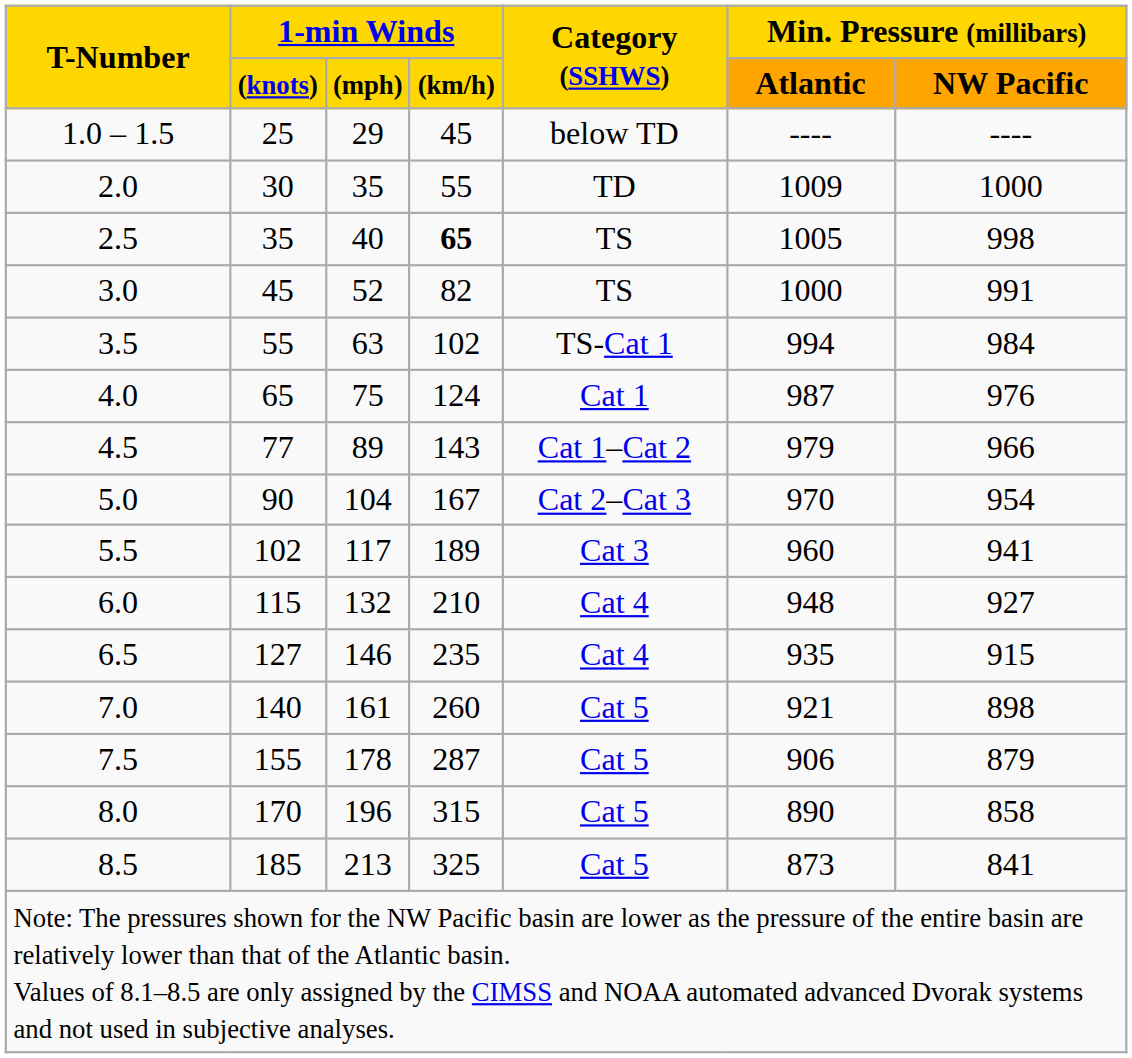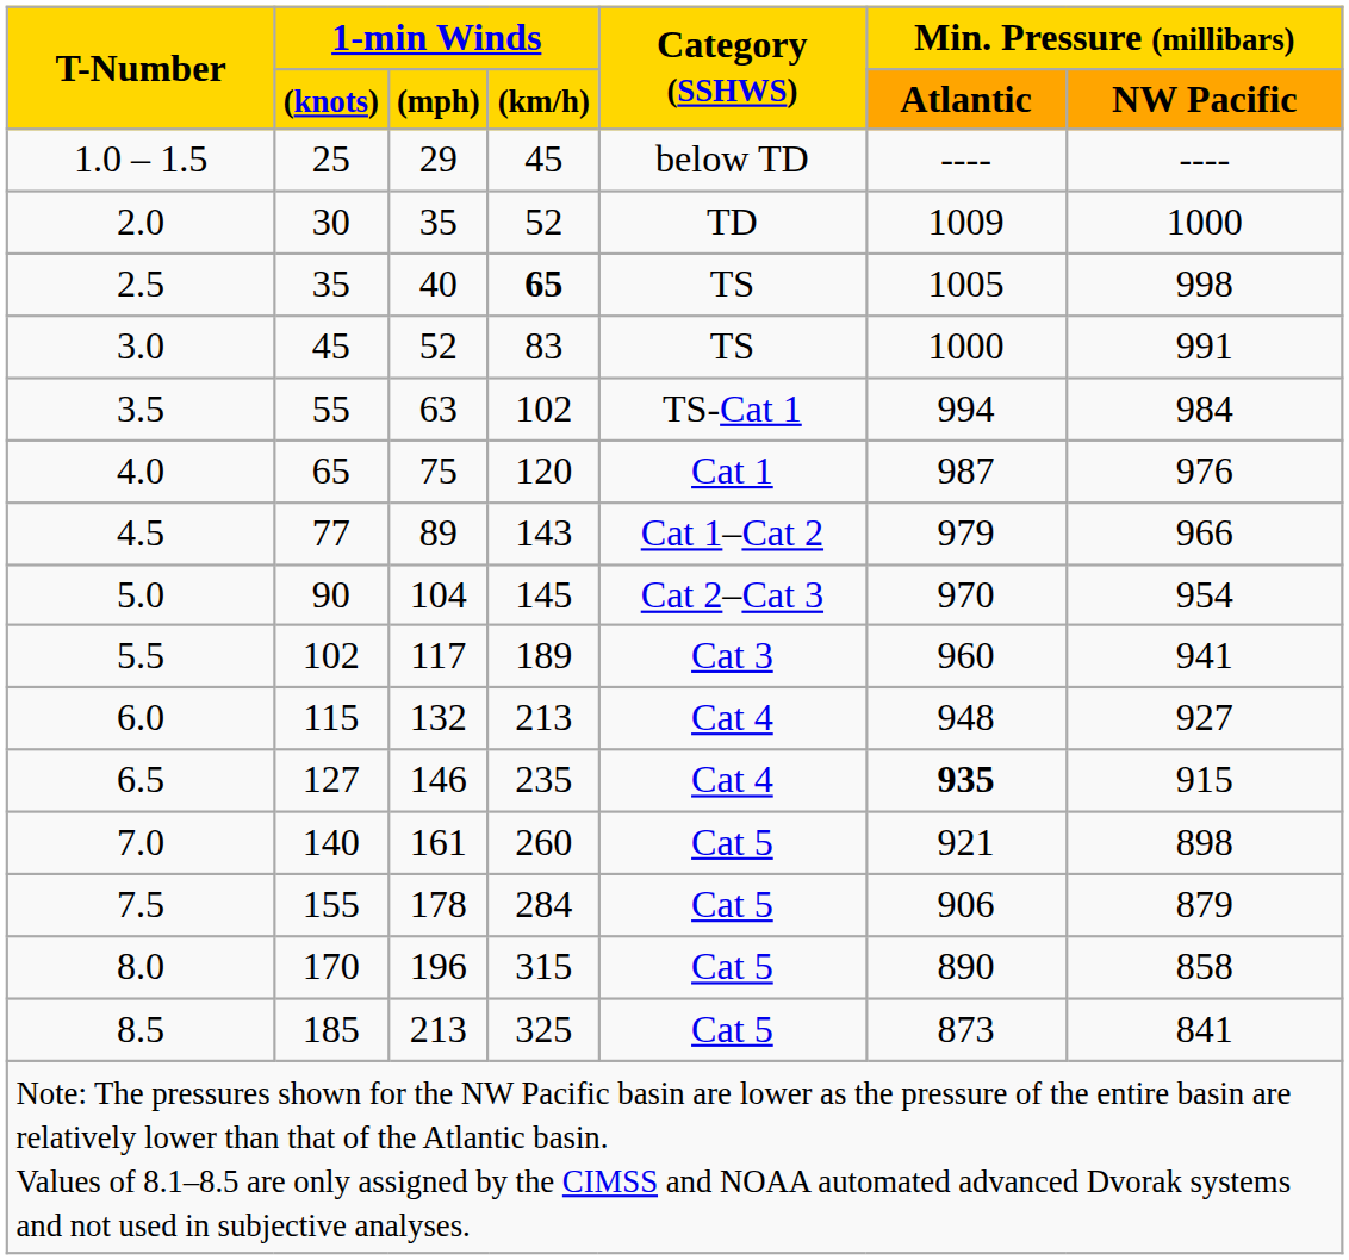2.0 | 1-min Winds / (km/h): 55 -> 52
3.0 | 1-min Winds / (km/h): 82 -> 83
4.0 | 1-min Winds / (km/h): 124 -> 120
5.0 | 1-min Winds / (km/h): 167 -> 145
6.0 | 1-min Winds / (km/h): 210 -> 213
6.5 | Min. Pressure (millibars) / Atlantic: normal -> bold
7.5 | 1-min Winds / (km/h): 287 -> 284
